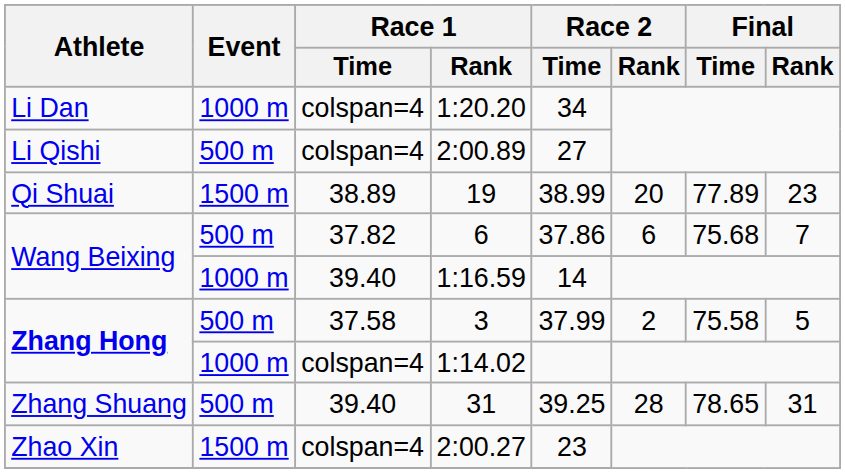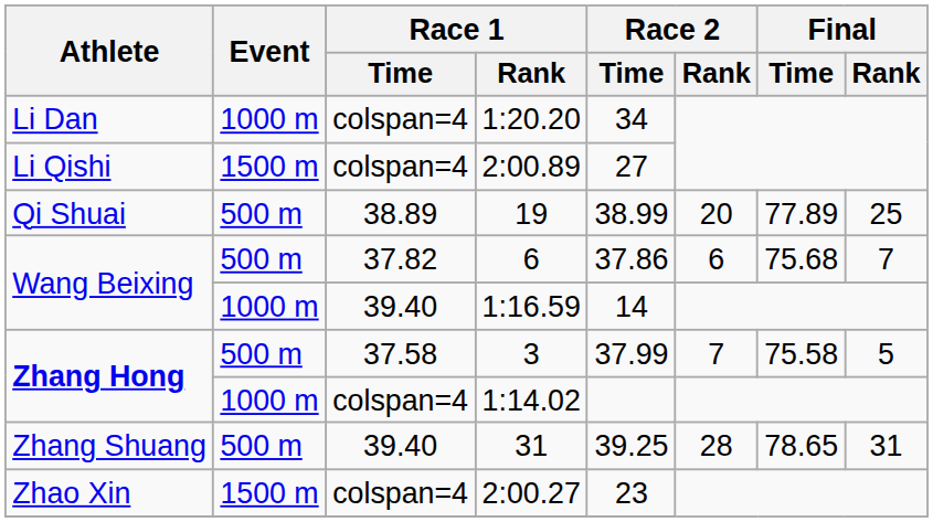2:00.89 | Event: 500 m -> 1500 m
19 | Event: 1500 m -> 500 m
19 | Final / Rank: 23 -> 25
3 | Race 2 / Rank: 2 -> 7
